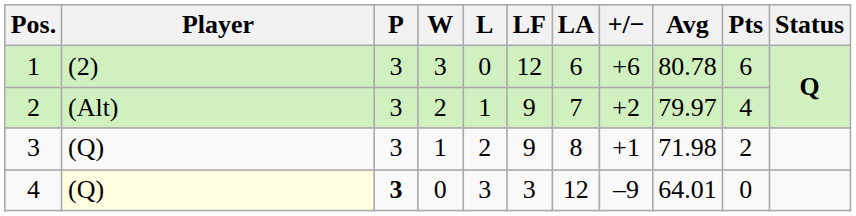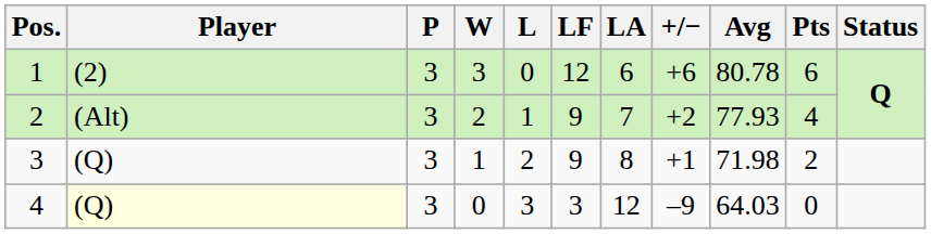row 3 | Avg: 79.97 -> 77.93
row 5 | P: bold -> normal
row 5 | Avg: 64.01 -> 64.03
